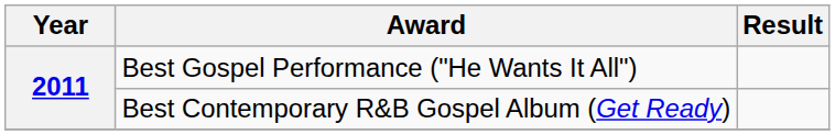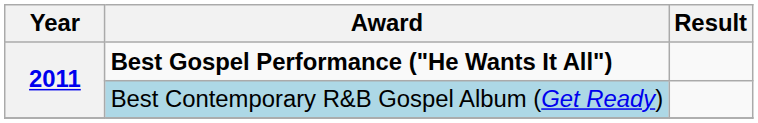Best Gospel Performance ("He Wants It All") | Award: normal -> bold
Best Contemporary R&B Gospel Album (Get Ready) | Award: no background -> lightblue background
